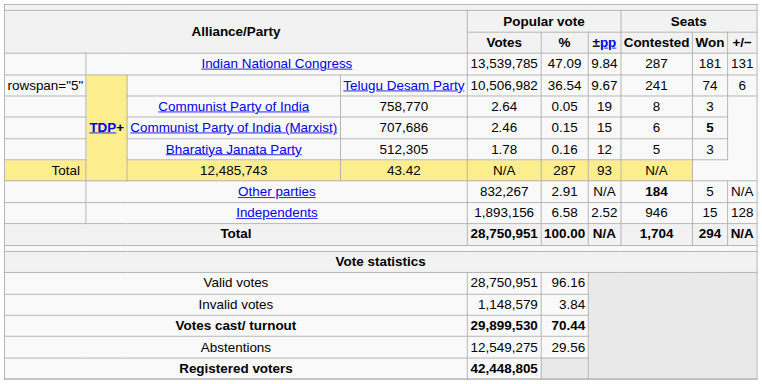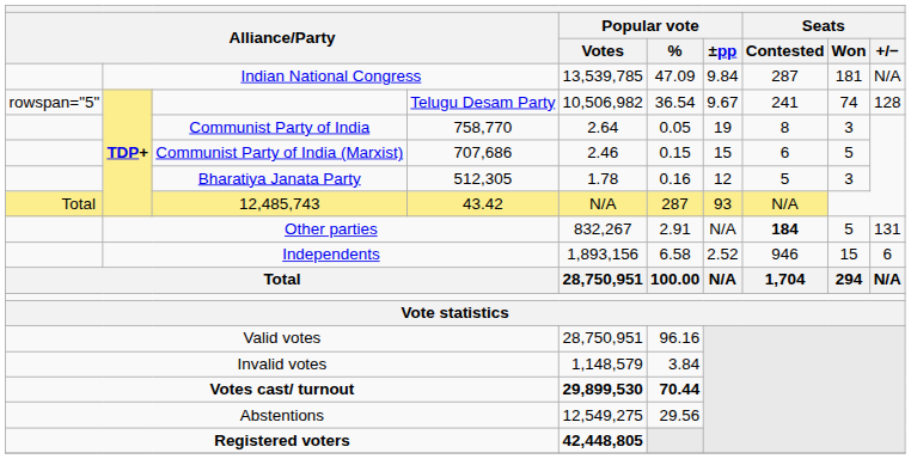Indian National Congress | Seats / +/−: 131 -> N/A
Telugu Desam Party | Seats / +/−: 6 -> 128
707,686 | Seats / Won: bold -> normal
Other parties | Seats / +/−: N/A -> 131
Independents | Seats / +/−: 128 -> 6
